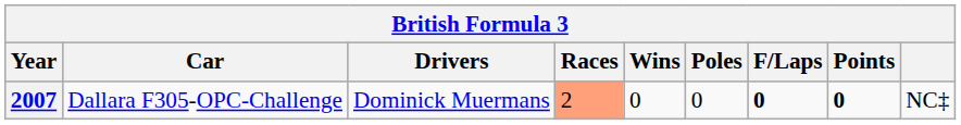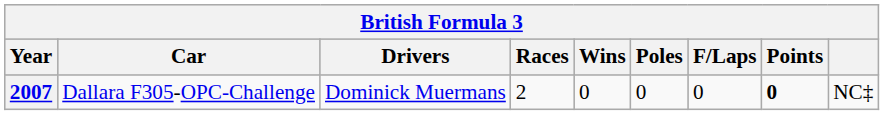2007 | Races: lightsalmon background -> no background
2007 | F/Laps: bold -> normal
